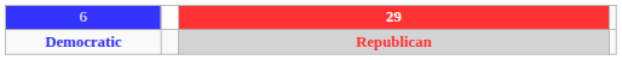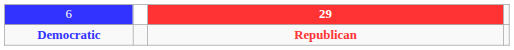Democratic | column 3: lightgrey background -> no background
